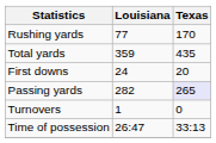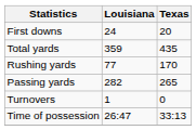rows swapped: First downs <-> Rushing yards
Passing yards | Texas: lavender background -> no background
